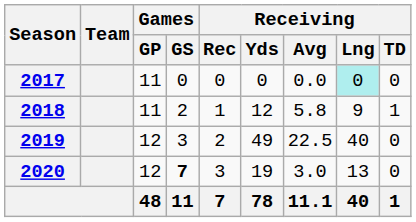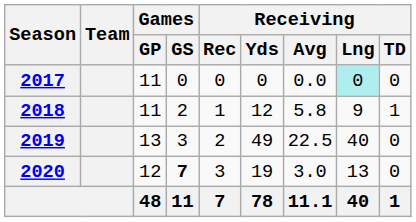2019 | Games / GP: 12 -> 13
